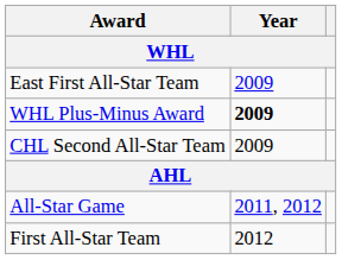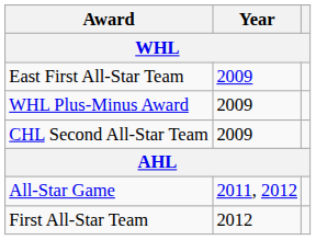WHL Plus-Minus Award | Year: bold -> normal
